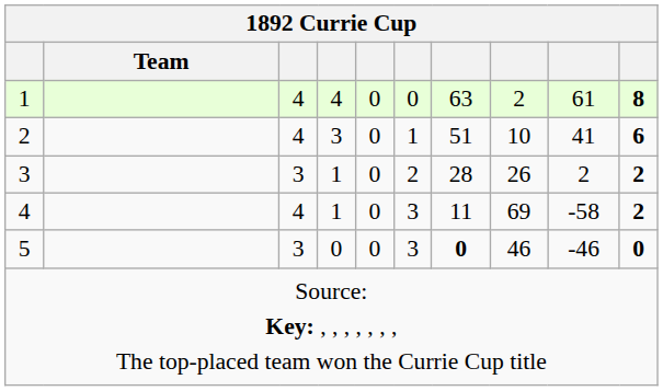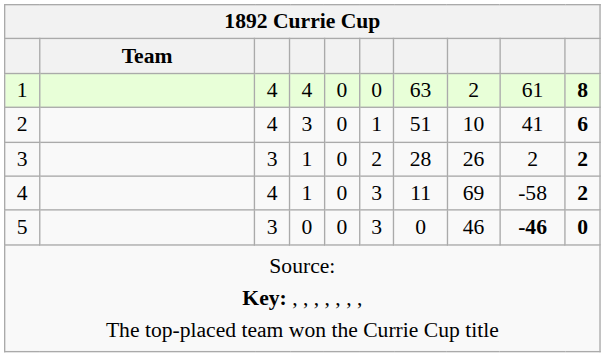5 | column 7: bold -> normal
5 | column 9: normal -> bold
